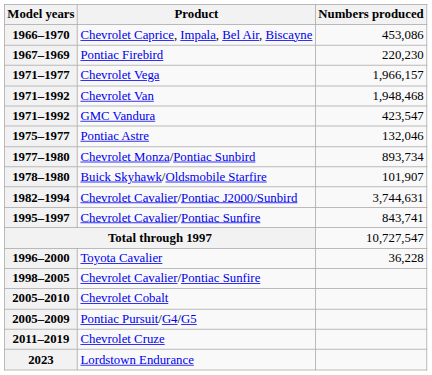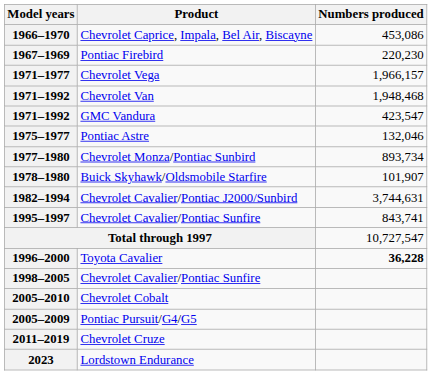1996–2000 | Numbers produced: normal -> bold
